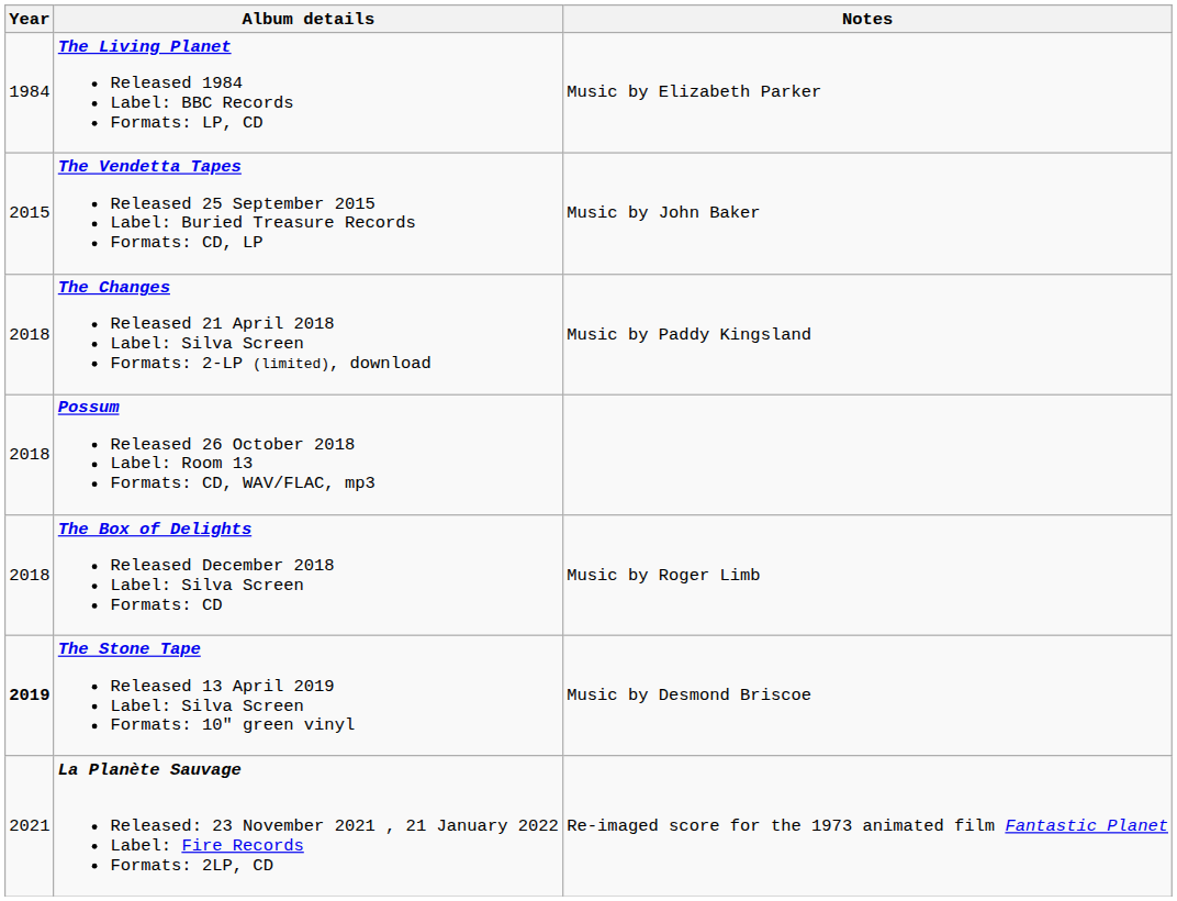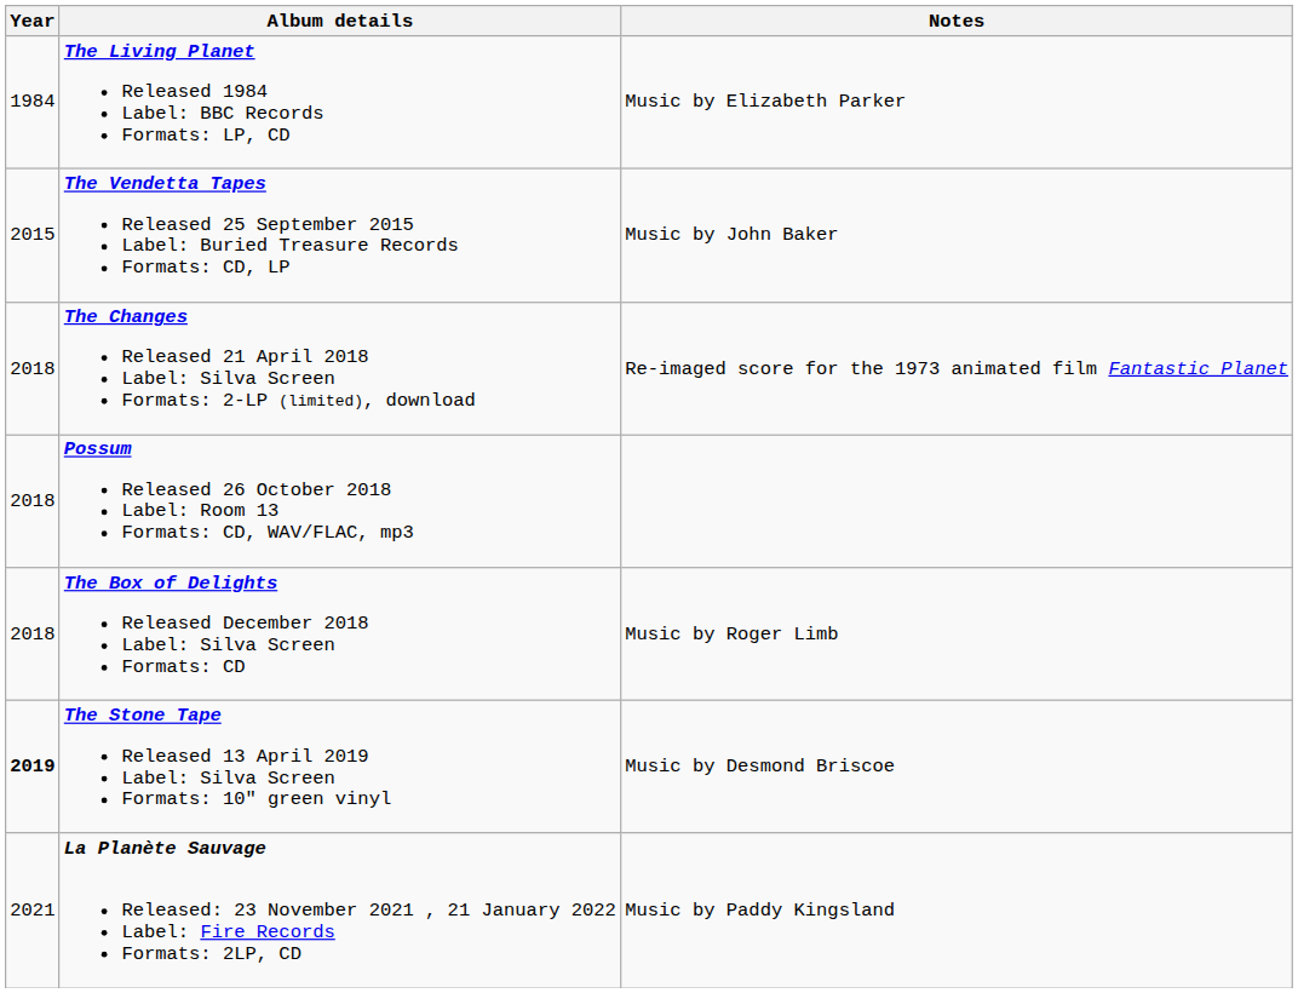row 4 | Notes: Music by Paddy Kingsland -> Re-imaged score for the 1973 animated film Fantastic Planet
row 8 | Notes: Re-imaged score for the 1973 animated film Fantastic Planet -> Music by Paddy Kingsland
